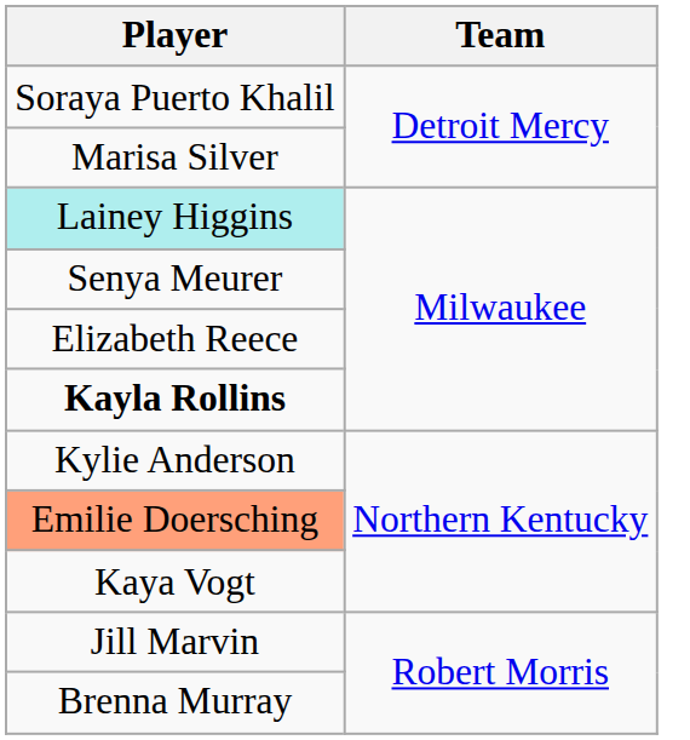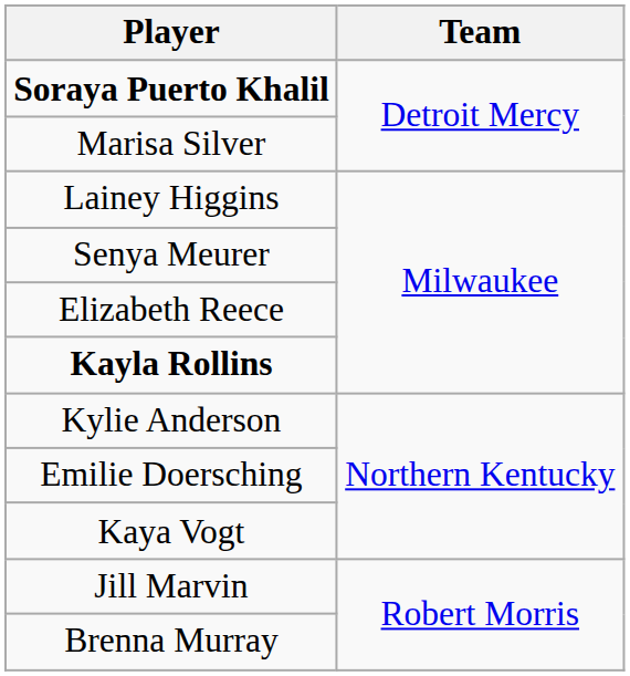Soraya Puerto Khalil | Player: normal -> bold
Lainey Higgins | Player: paleturquoise background -> no background
Emilie Doersching | Player: lightsalmon background -> no background
